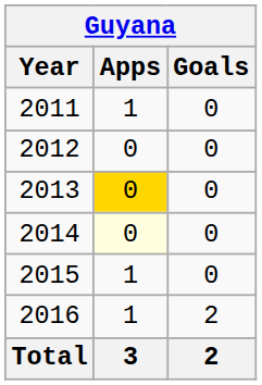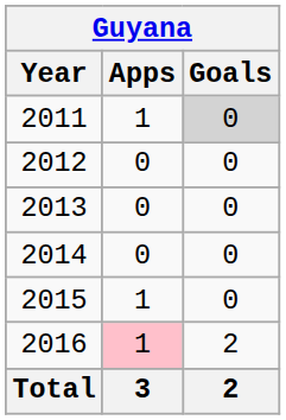2011 | Goals: no background -> lightgrey background
2013 | Apps: gold background -> no background
2014 | Apps: lightyellow background -> no background
2016 | Apps: no background -> pink background
